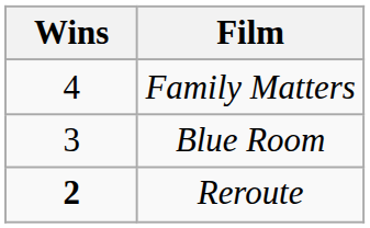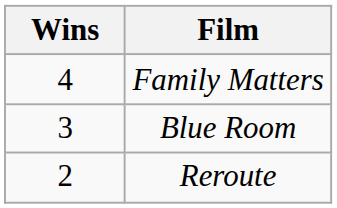Reroute | Wins: bold -> normal
